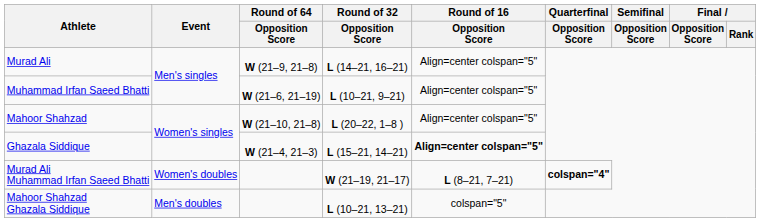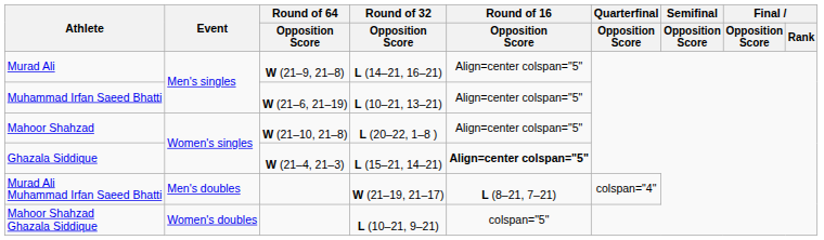Muhammad Irfan Saeed Bhatti | Round of 32 / Opposition Score: L (10–21, 9–21) -> L (10–21, 13–21)
Murad Ali Muhammad Irfan Saeed Bhatti | Event: Women's doubles -> Men's doubles
Murad Ali Muhammad Irfan Saeed Bhatti | Quarterfinal / Opposition Score: bold -> normal
Mahoor Shahzad Ghazala Siddique | Event: Men's doubles -> Women's doubles
Mahoor Shahzad Ghazala Siddique | Round of 32 / Opposition Score: L (10–21, 13–21) -> L (10–21, 9–21)
